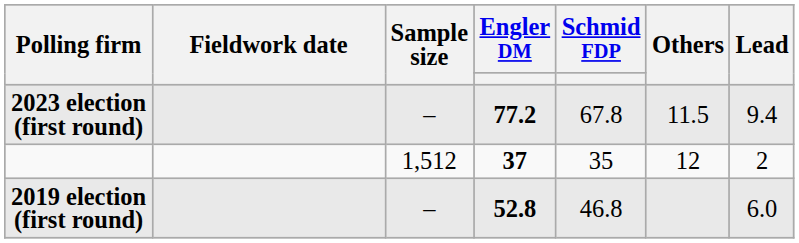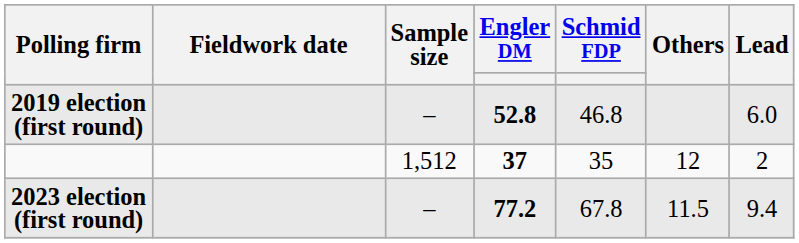rows swapped: 2023 election (first round) <-> 2019 election (first round)
